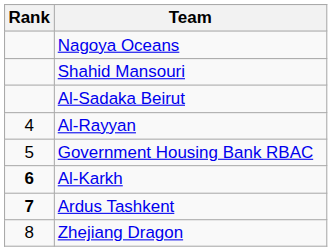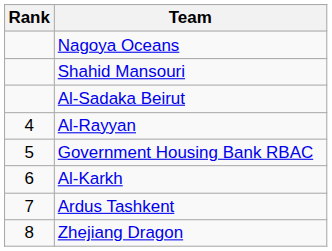Al-Karkh | Rank: bold -> normal
Ardus Tashkent | Rank: bold -> normal
